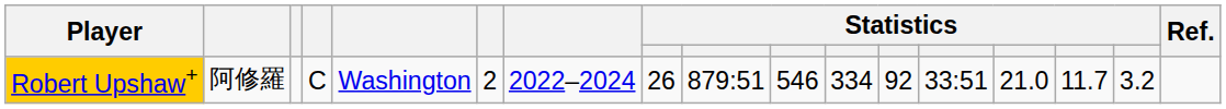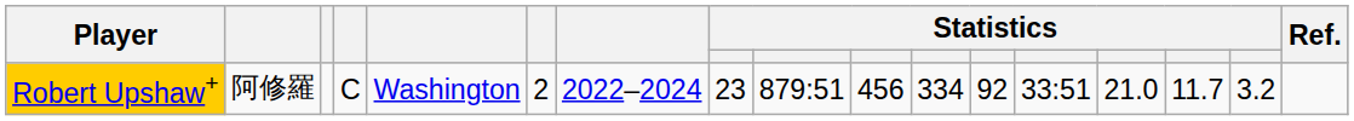Robert Upshaw+ | column 8: 26 -> 23
Robert Upshaw+ | column 10: 546 -> 456
